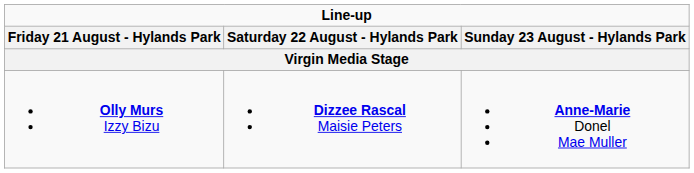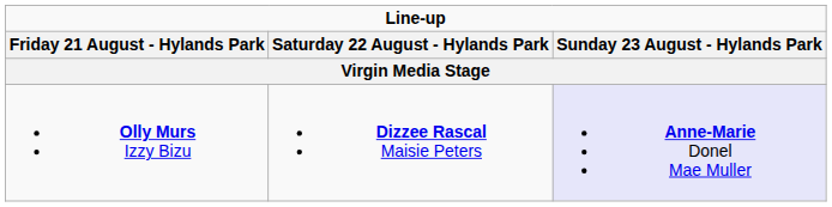Olly Murs Izzy Bizu | Sunday 23 August - Hylands Park: no background -> lavender background
